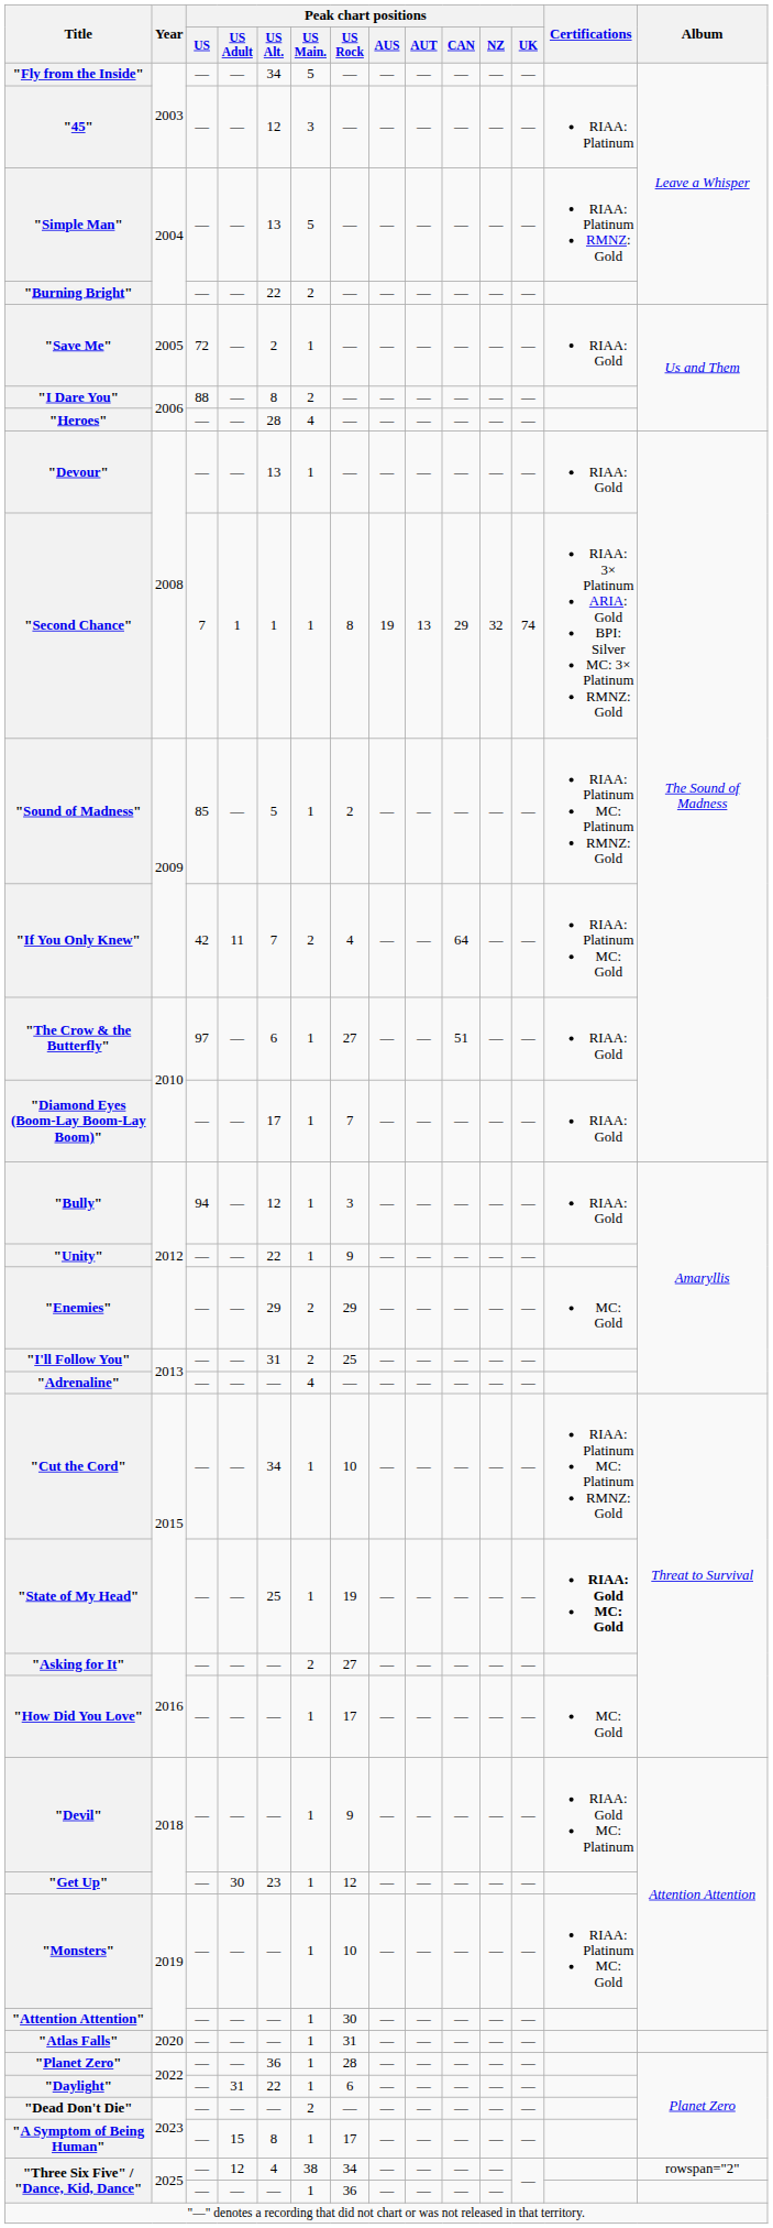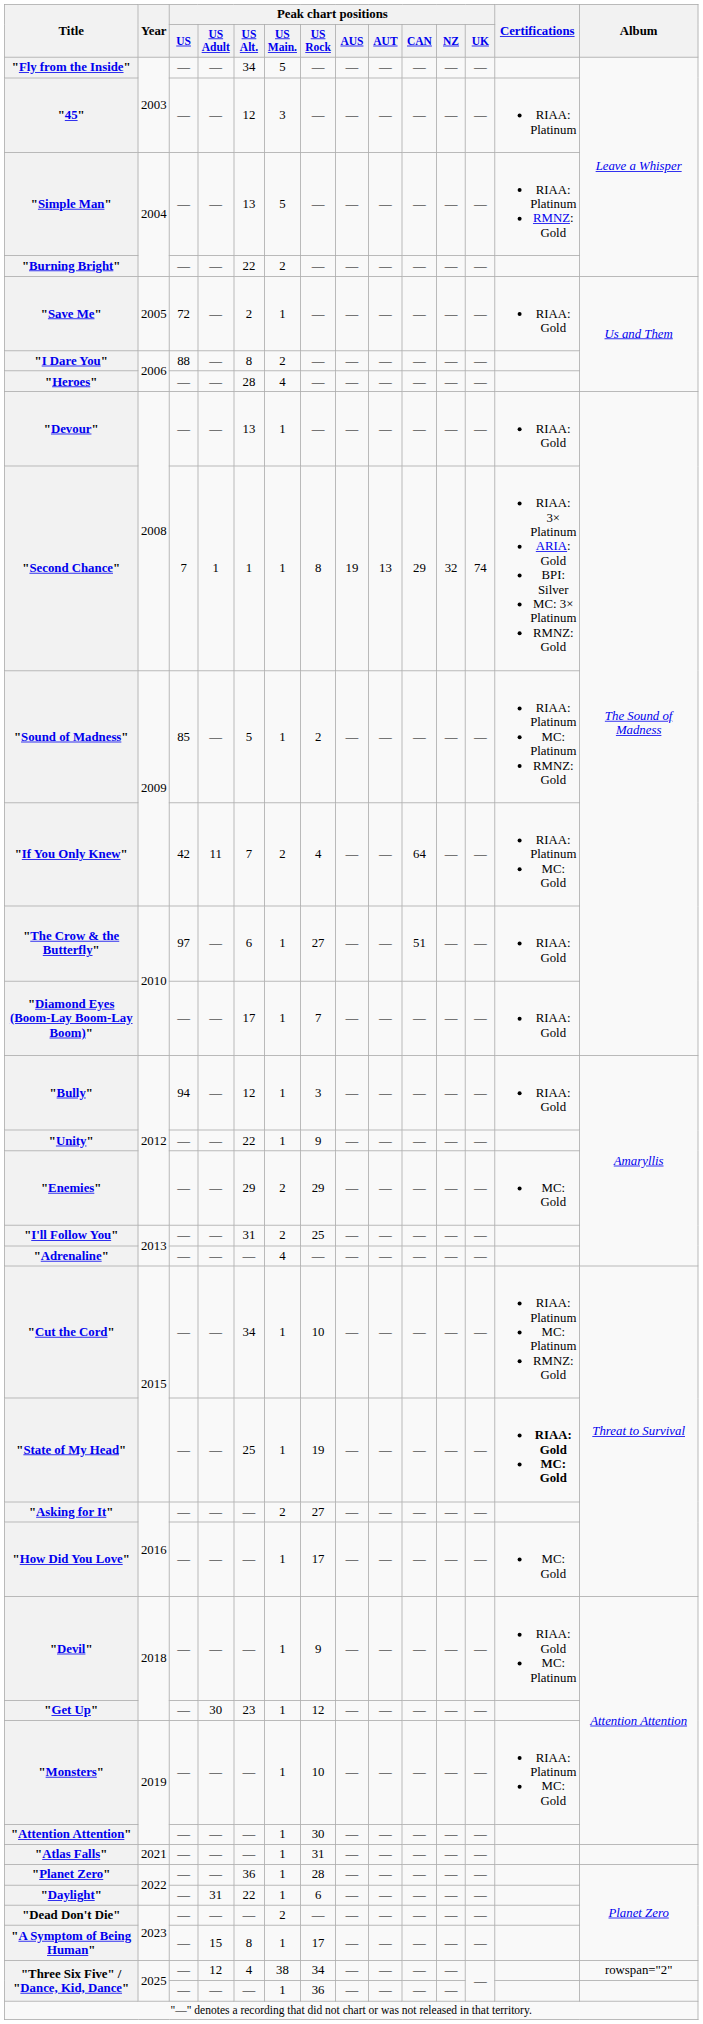"Atlas Falls" | Year: 2020 -> 2021
